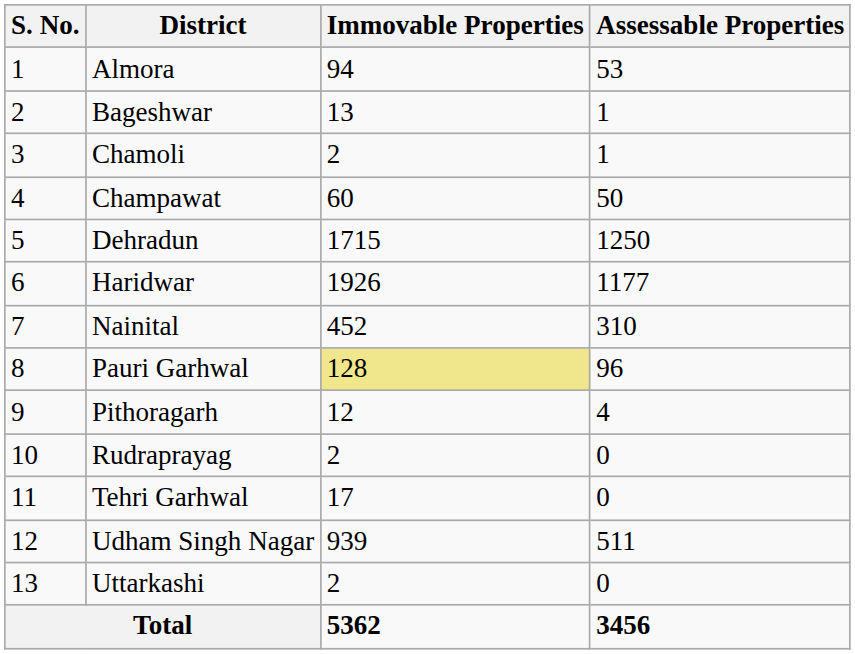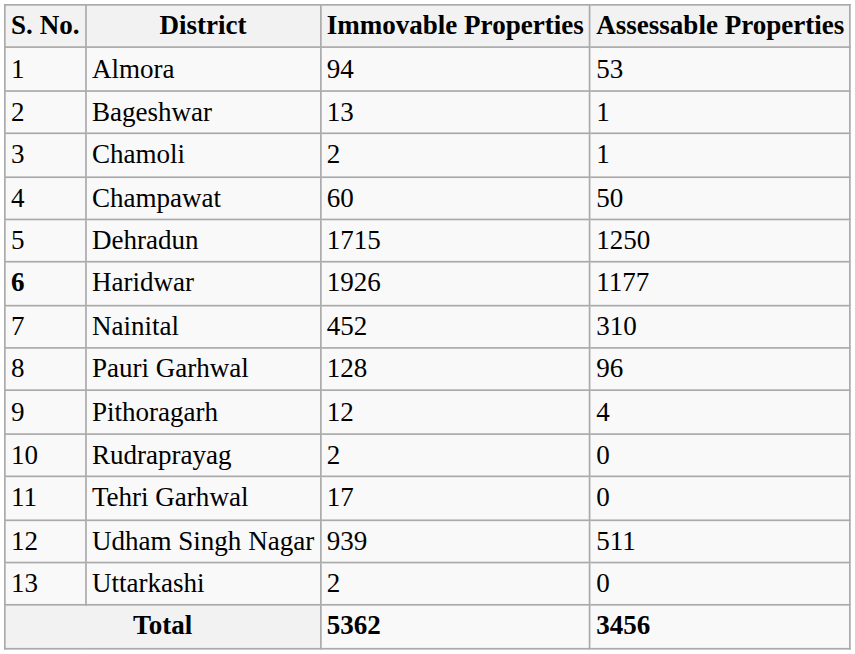Haridwar | S. No.: normal -> bold
Pauri Garhwal | Immovable Properties: khaki background -> no background
